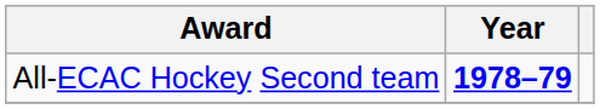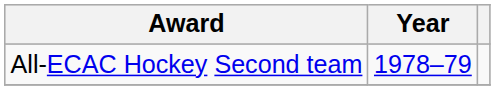row 2 | Year: bold -> normal
